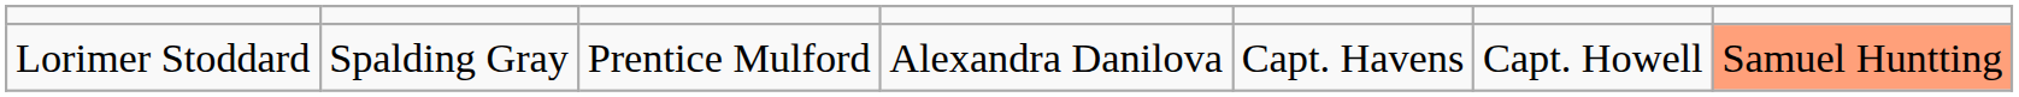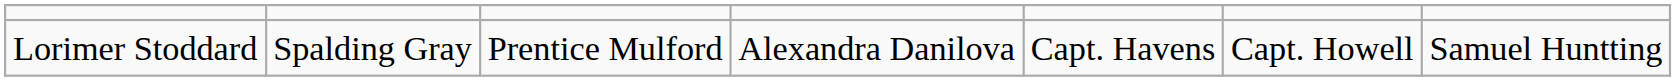Lorimer Stoddard | column 7: lightsalmon background -> no background
